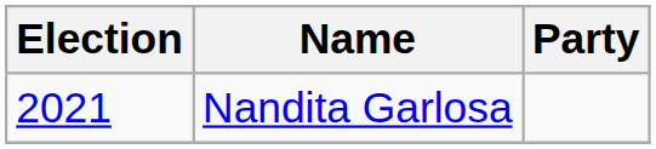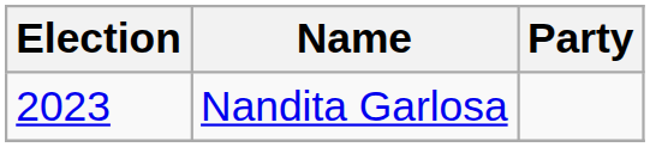Nandita Garlosa | Election: 2021 -> 2023
